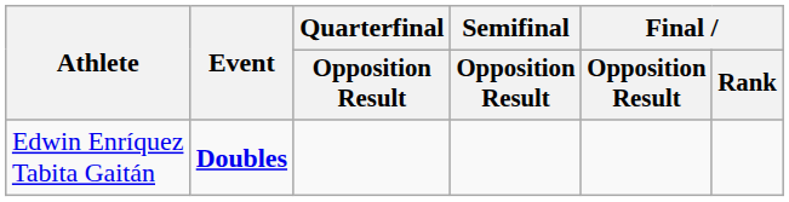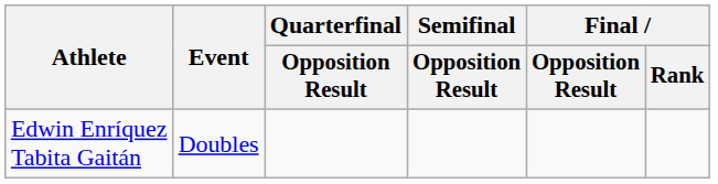Edwin Enríquez Tabita Gaitán | Event: bold -> normal
